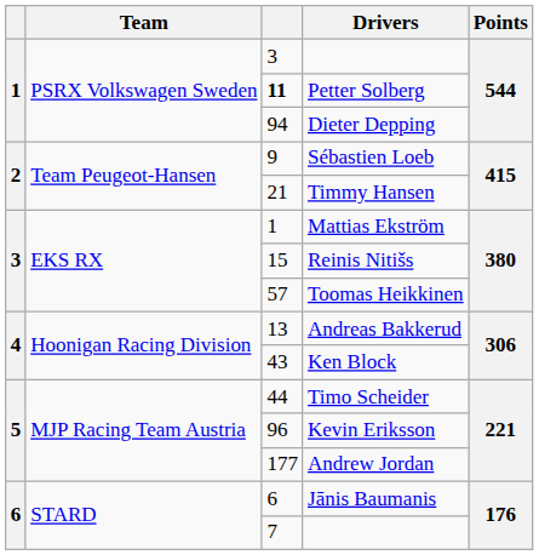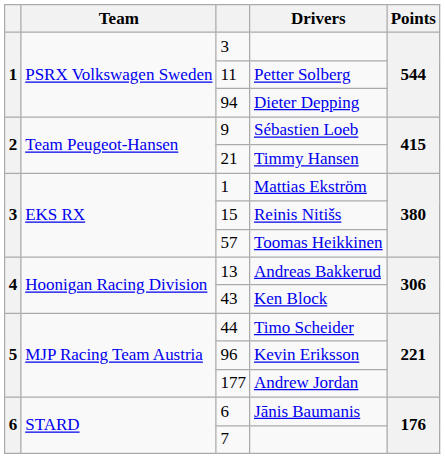Petter Solberg | column 3: bold -> normal
